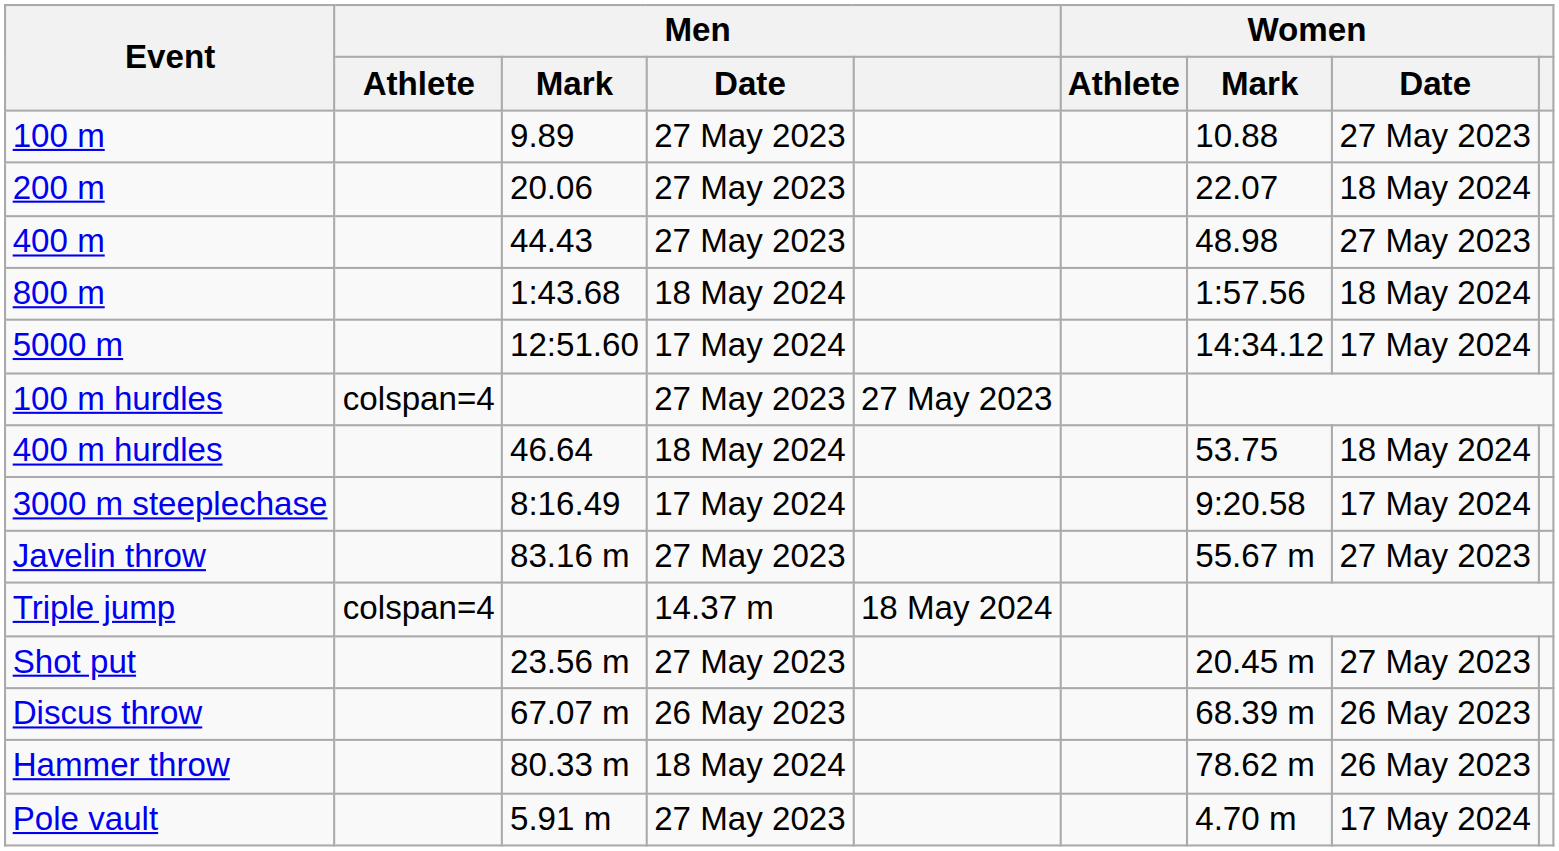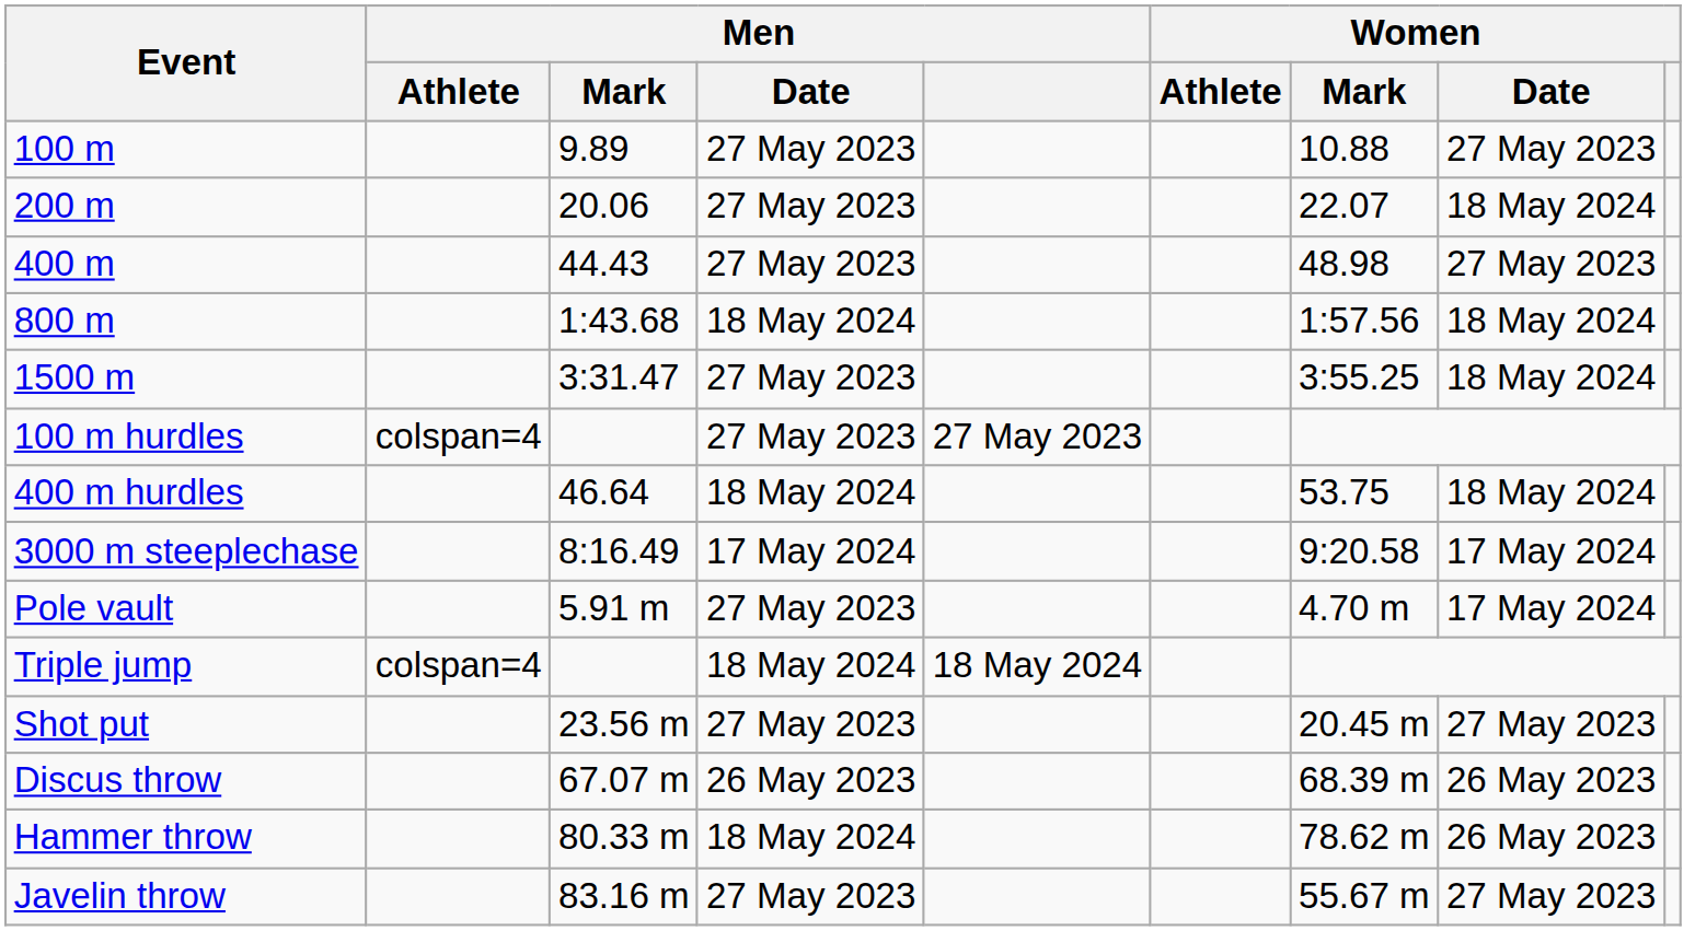+ row: 1500 m | 3:31.47 | 27 May 2023 | 3:55.25 | 18 May 2024
- row: 5000 m | 12:51.60 | 17 May 2024 | 14:34.12 | 17 May 2024
rows swapped: Pole vault <-> Javelin throw
Triple jump | Men / Date: 14.37 m -> 18 May 2024
